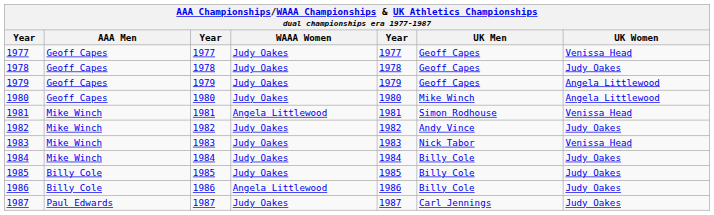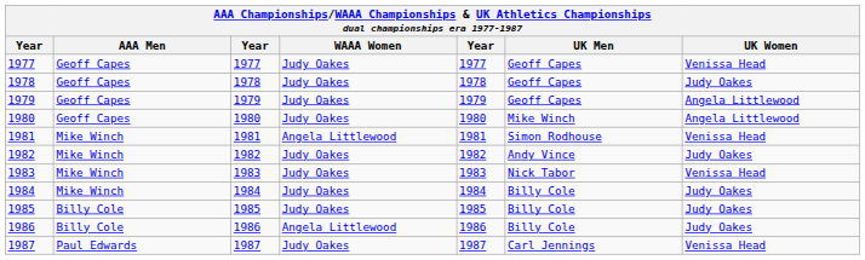row 13 | UK Women: Judy Oakes -> Venissa Head
